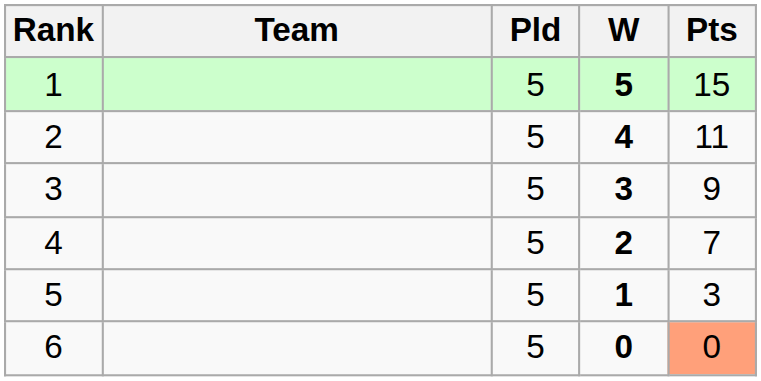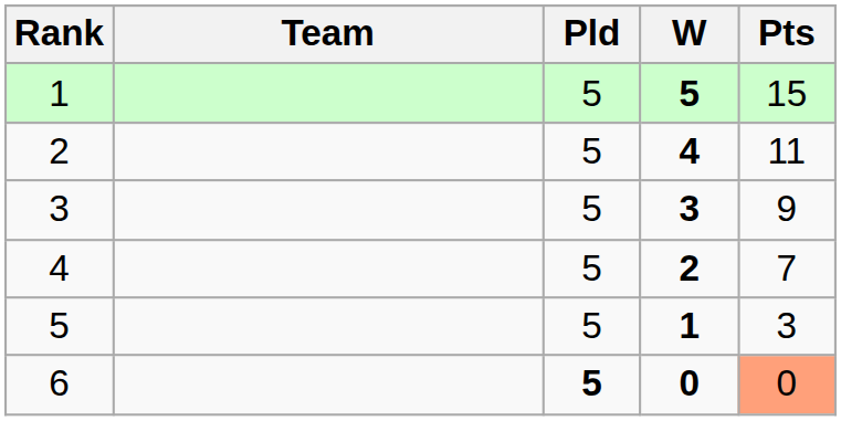6 | Pld: normal -> bold
